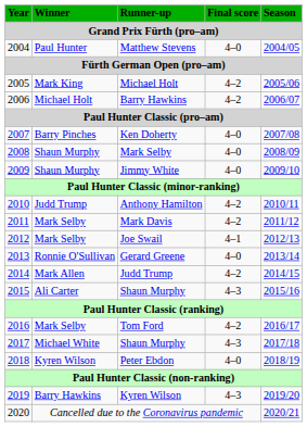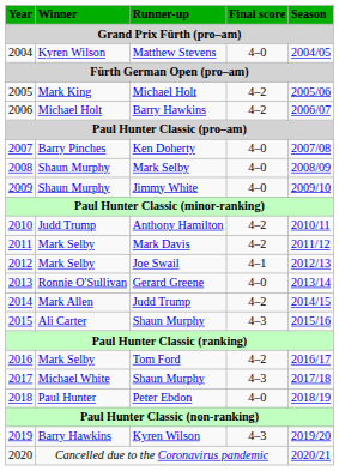Matthew Stevens | Winner: Paul Hunter -> Kyren Wilson
Peter Ebdon | Winner: Kyren Wilson -> Paul Hunter
